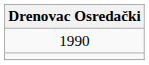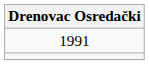row 2 | column 1: 1990 -> 1991
